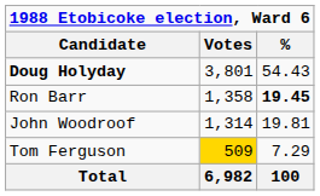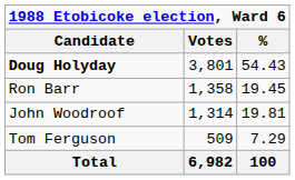Ron Barr | %: bold -> normal
Tom Ferguson | Votes: gold background -> no background
